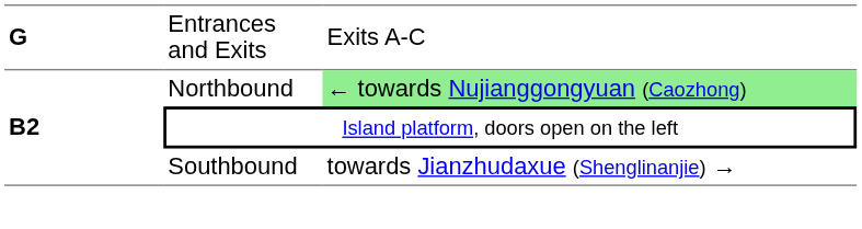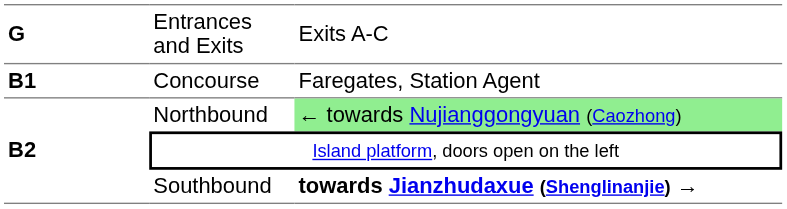+ row: B1 | Concourse | Faregates, Station Agent
Southbound | column 3: normal -> bold
